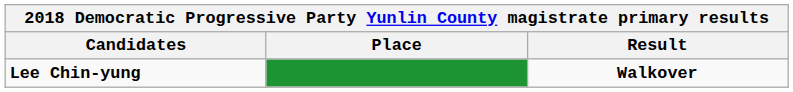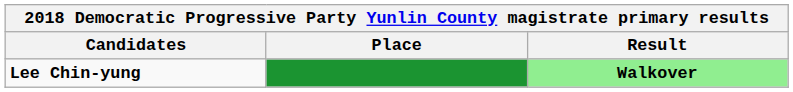Lee Chin-yung | Result: no background -> lightgreen background
